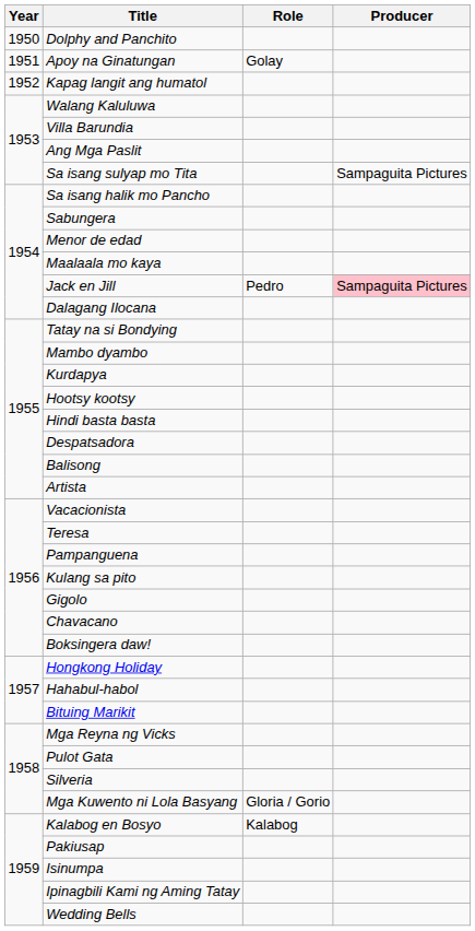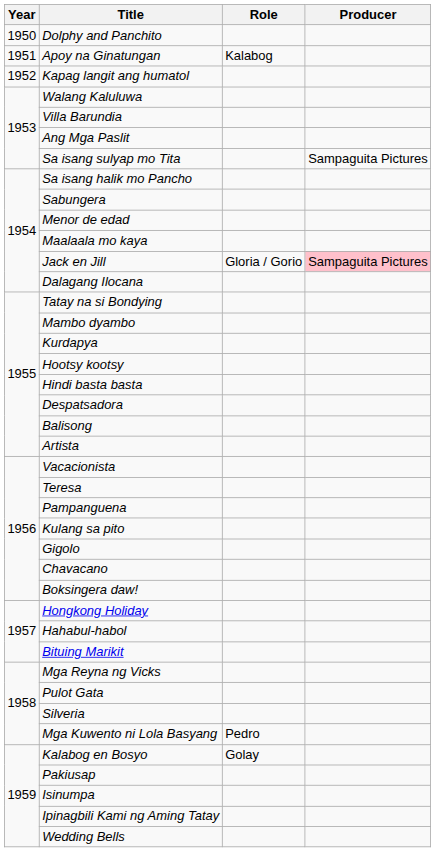Apoy na Ginatungan | Role: Golay -> Kalabog
Jack en Jill | Role: Pedro -> Gloria / Gorio
Mga Kuwento ni Lola Basyang | Role: Gloria / Gorio -> Pedro
Kalabog en Bosyo | Role: Kalabog -> Golay
